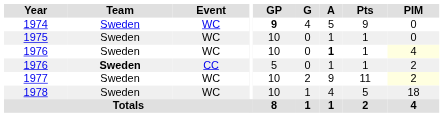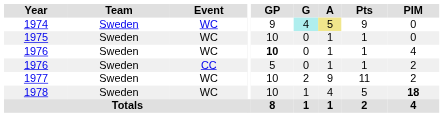1974 | GP: bold -> normal
1974 | G: no background -> paleturquoise background
1974 | A: no background -> khaki background
1976 / WC | GP: normal -> bold
1976 / WC | A: bold -> normal
1976 / WC | PIM: lightyellow background -> no background
1976 / CC | Team: bold -> normal
1977 | PIM: lightyellow background -> no background
1978 | PIM: normal -> bold
